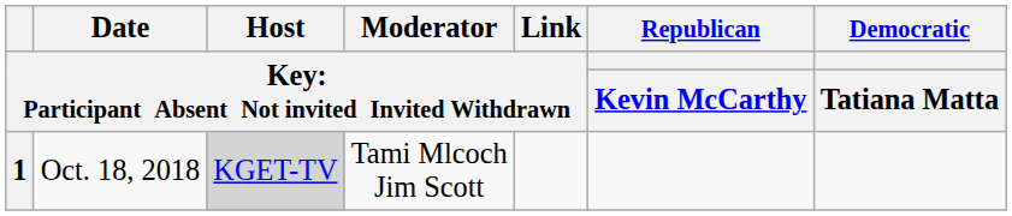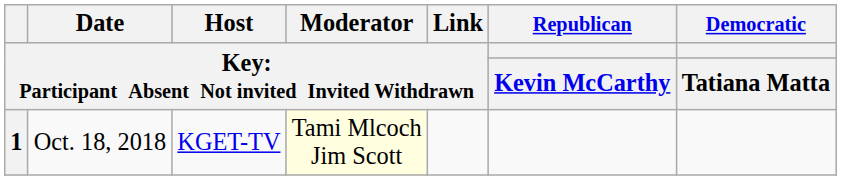1 | column 3: lightgrey background -> no background
1 | column 4: no background -> lightyellow background
